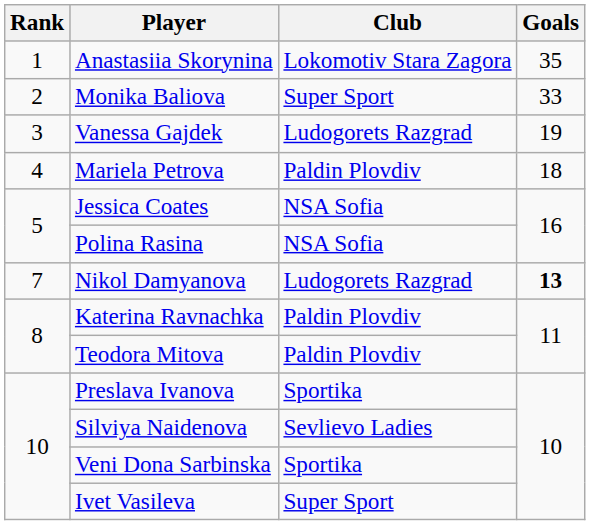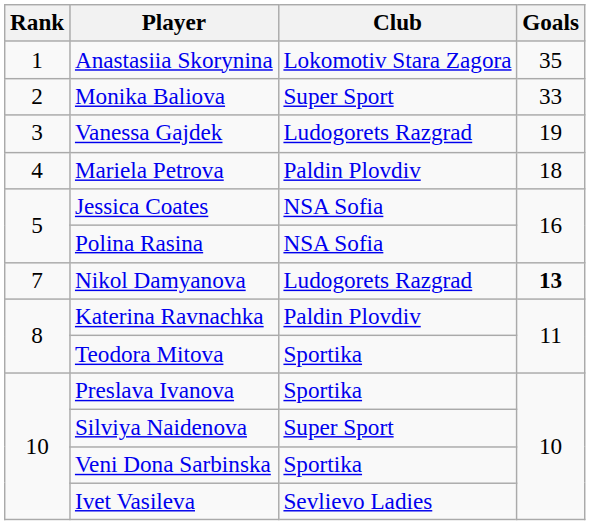Teodora Mitova | Club: Paldin Plovdiv -> Sportika
Silviya Naidenova | Club: Sevlievo Ladies -> Super Sport
Ivet Vasileva | Club: Super Sport -> Sevlievo Ladies
